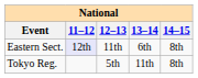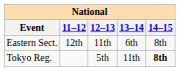Eastern Sect. | 11–12: lavender background -> no background
Tokyo Reg. | 14–15: normal -> bold
